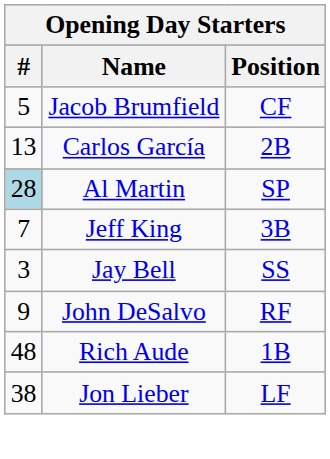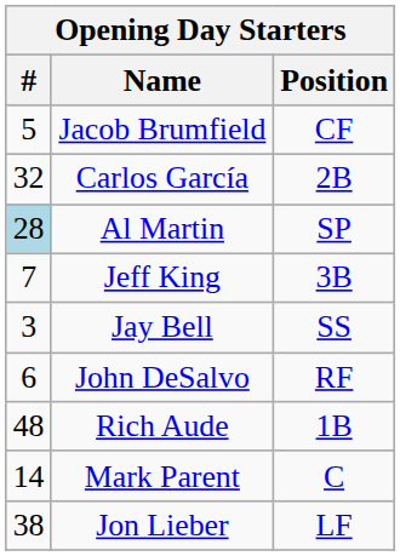Carlos García | #: 13 -> 32
John DeSalvo | #: 9 -> 6
+ row: 14 | Mark Parent | C
